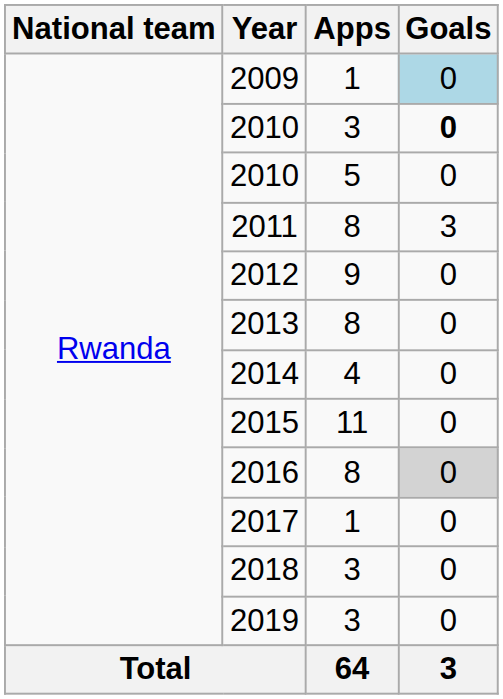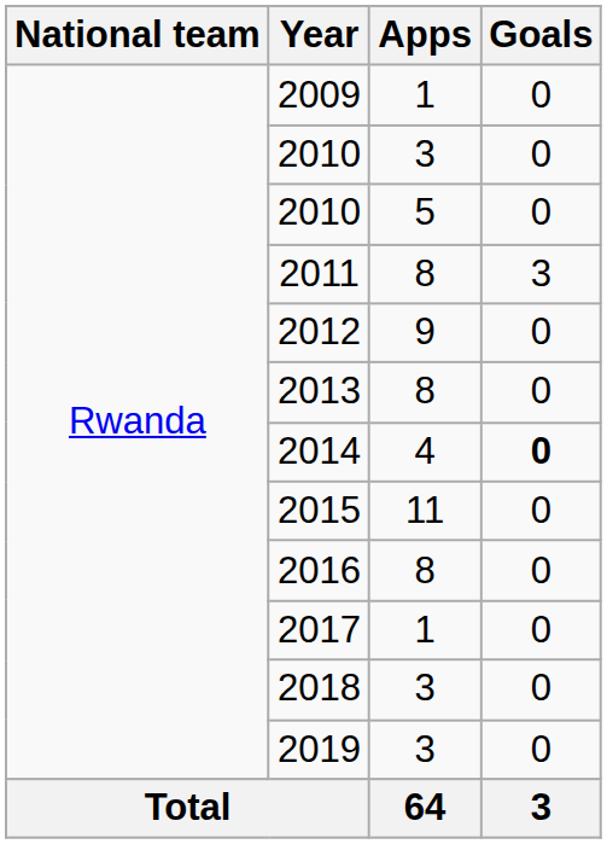2009 | Goals: lightblue background -> no background
2010 / 3 | Goals: bold -> normal
2014 | Goals: normal -> bold
2016 | Goals: lightgrey background -> no background
